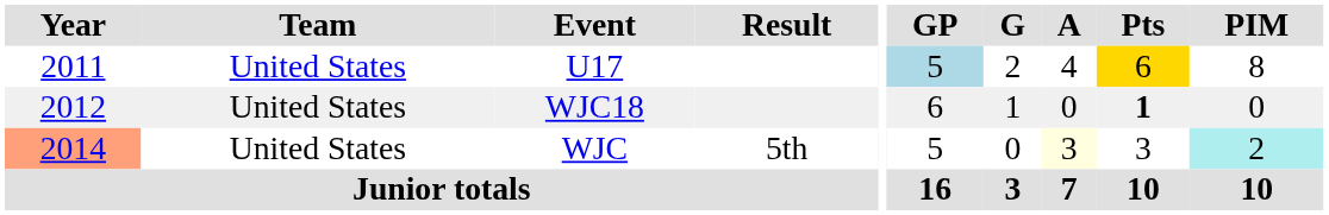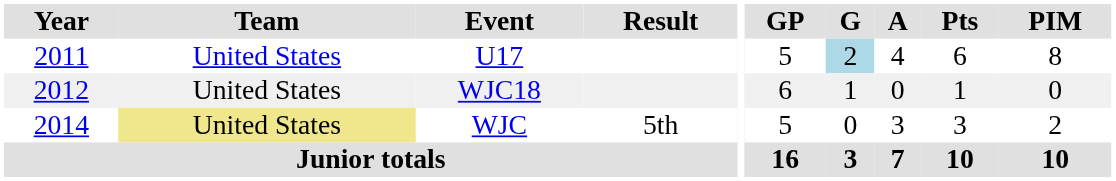U17 | GP: lightblue background -> no background
U17 | G: no background -> lightblue background
U17 | Pts: gold background -> no background
WJC18 | Pts: bold -> normal
WJC | Year: lightsalmon background -> no background
WJC | Team: no background -> khaki background
WJC | A: lightyellow background -> no background
WJC | PIM: paleturquoise background -> no background
